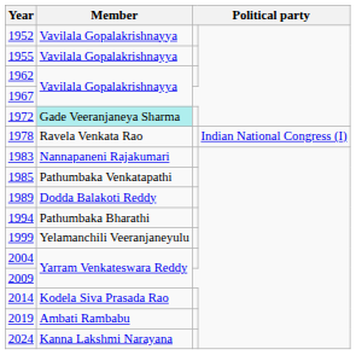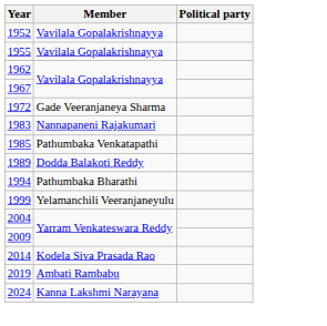1972 | Member: paleturquoise background -> no background
- row: 1978 | Ravela Venkata Rao | Indian National Congress (I)
